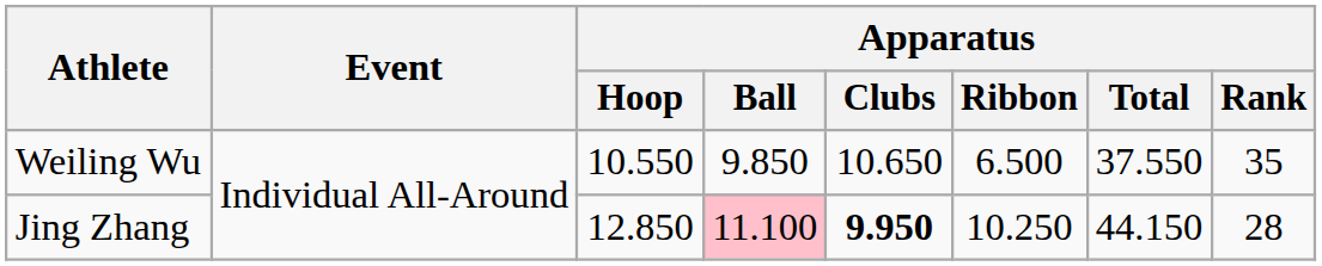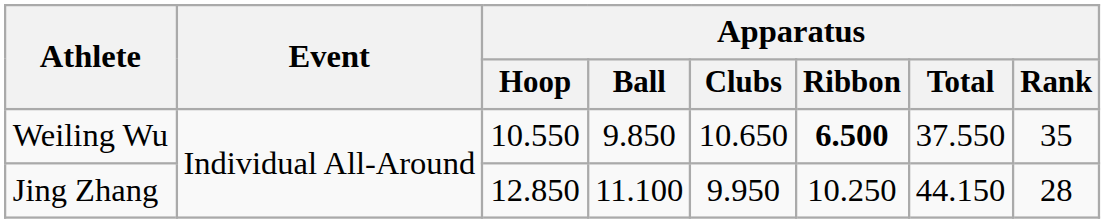row 3 | Apparatus / Ribbon: normal -> bold
row 4 | Apparatus / Ball: pink background -> no background
row 4 | Apparatus / Clubs: bold -> normal
